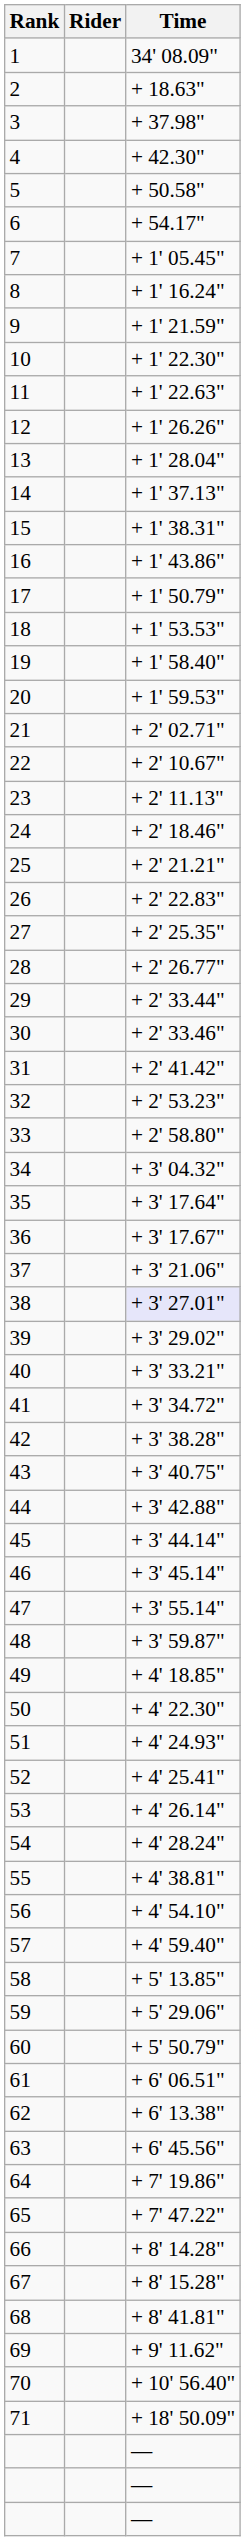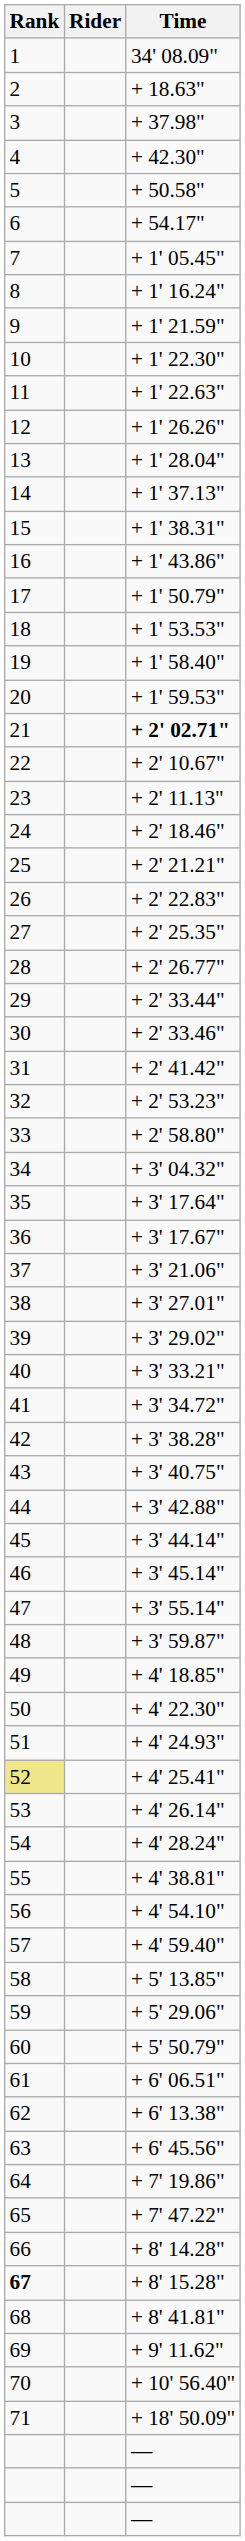21 | Time: normal -> bold
38 | Time: lavender background -> no background
52 | Rank: no background -> khaki background
67 | Rank: normal -> bold
